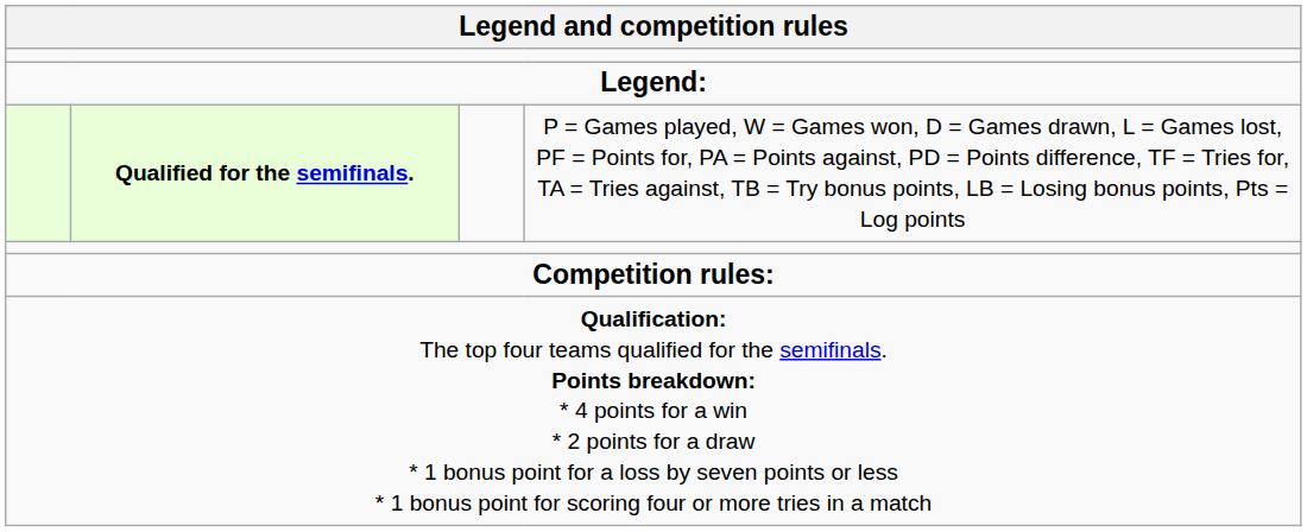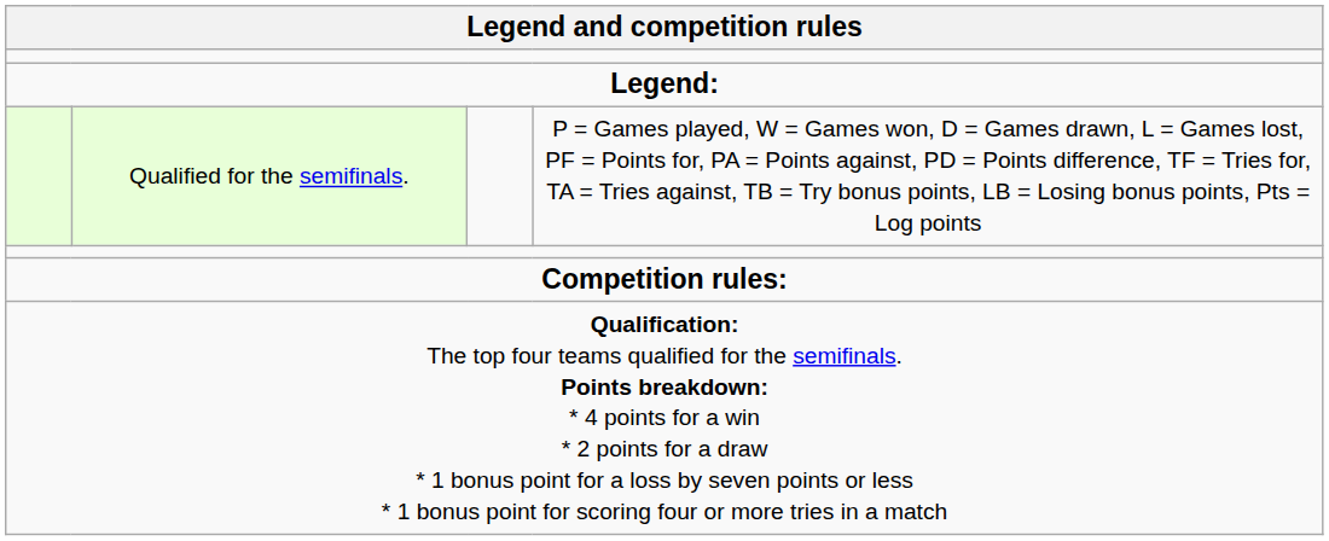Qualified for the semifinals. | column 2: bold -> normal
